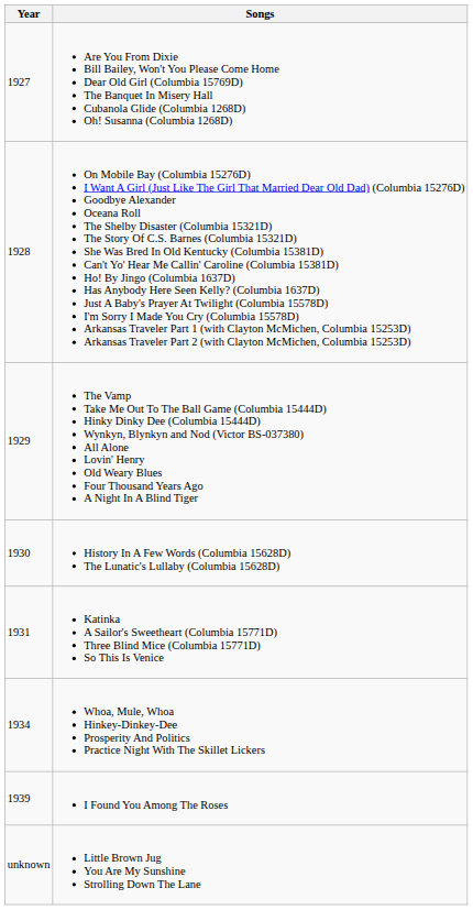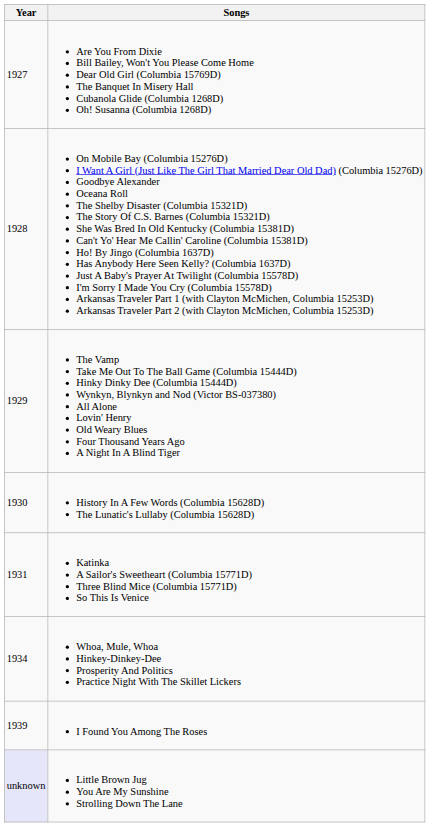Little Brown Jug You Are My Sunshine Strolling Down The Lane | Year: no background -> lavender background
